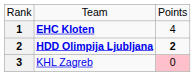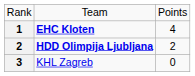HDD Olimpija Ljubljana | column 3: bold -> normal
KHL Zagreb | column 3: pink background -> no background
